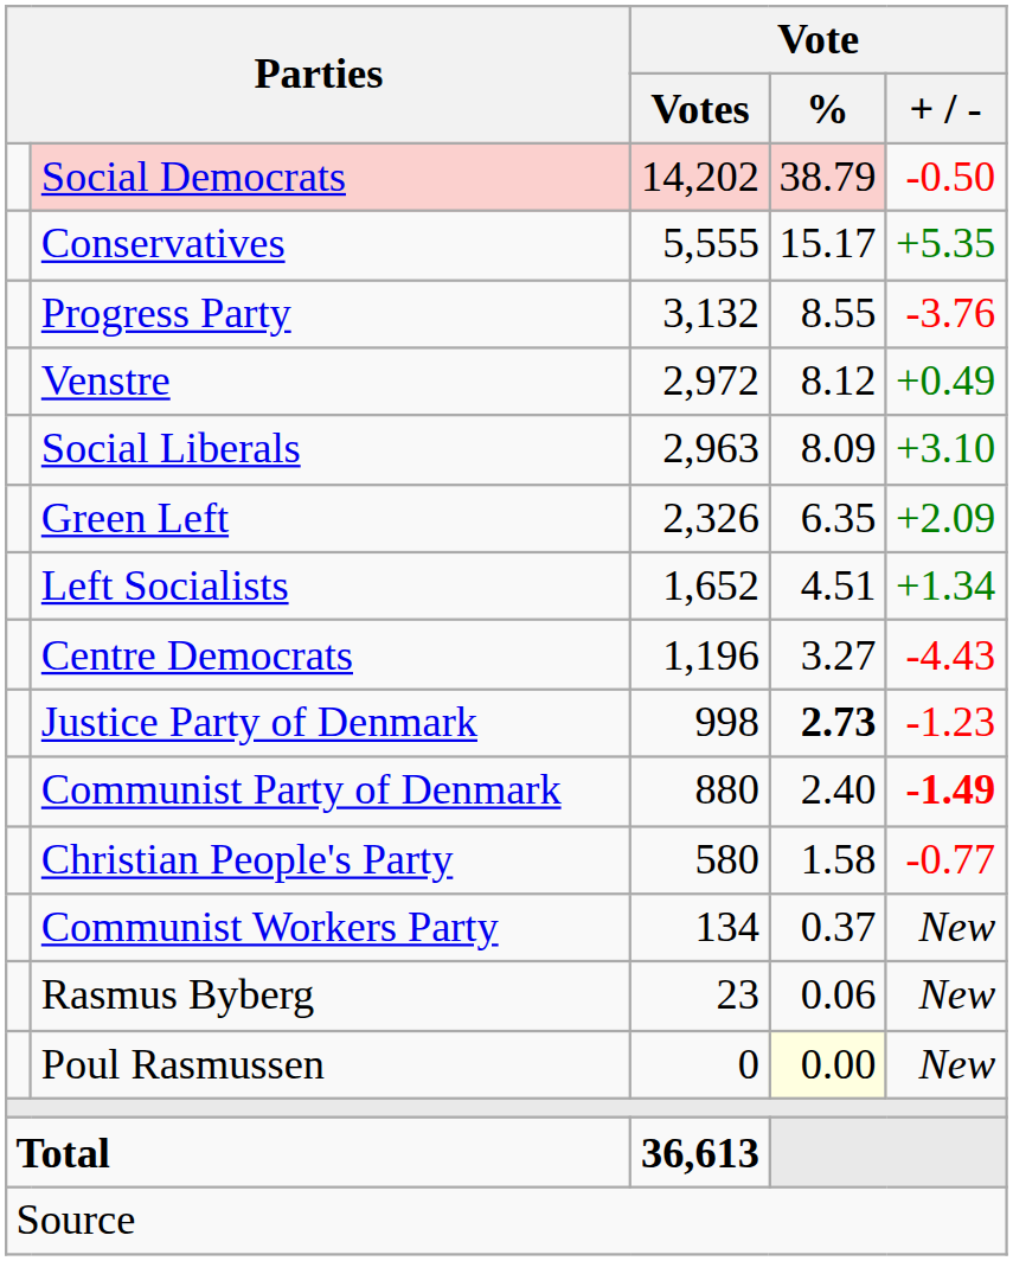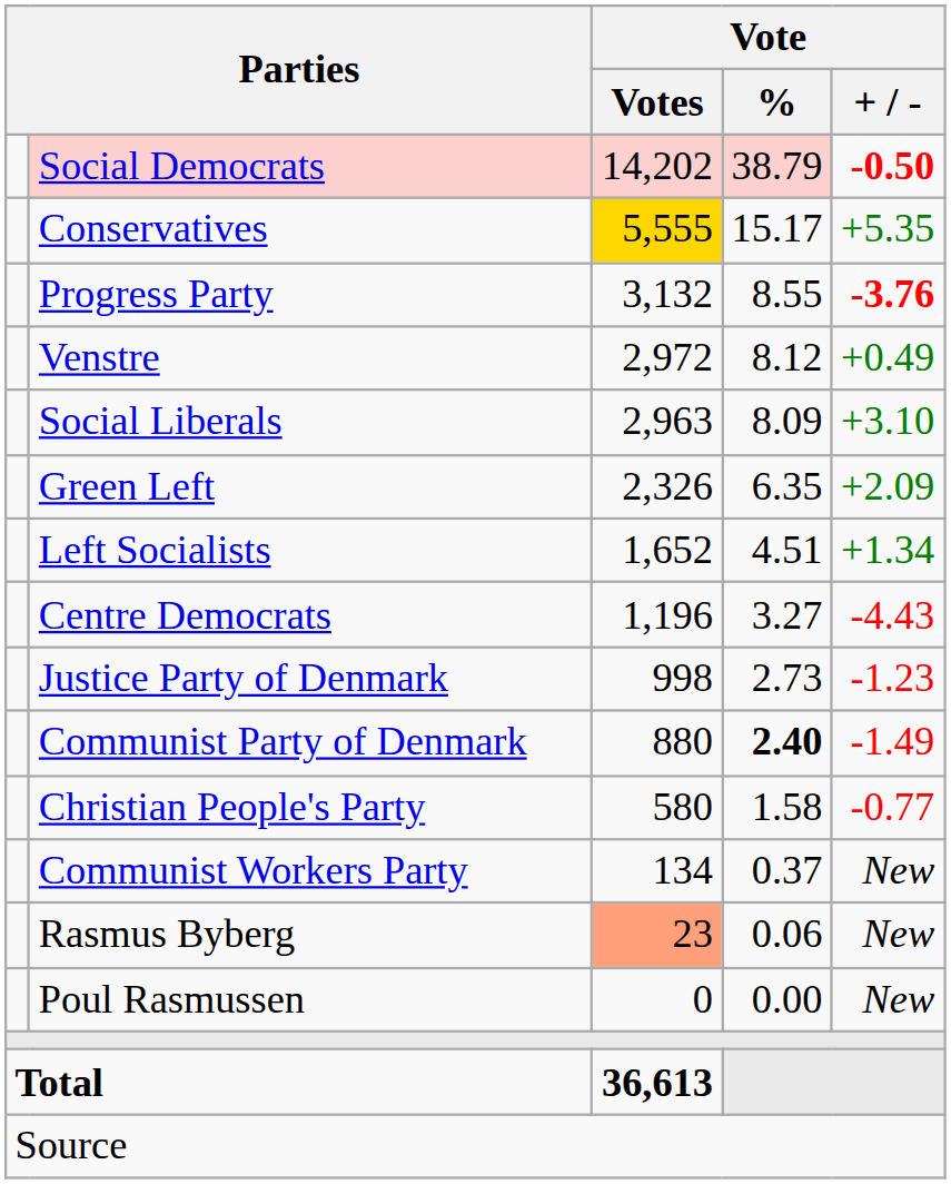Social Democrats | Vote / + / -: normal -> bold
Conservatives | Vote / Votes: no background -> gold background
Progress Party | Vote / + / -: normal -> bold
Justice Party of Denmark | Vote / %: bold -> normal
Communist Party of Denmark | Vote / %: normal -> bold
Communist Party of Denmark | Vote / + / -: bold -> normal
Rasmus Byberg | Vote / Votes: no background -> lightsalmon background
Poul Rasmussen | Vote / %: lightyellow background -> no background
